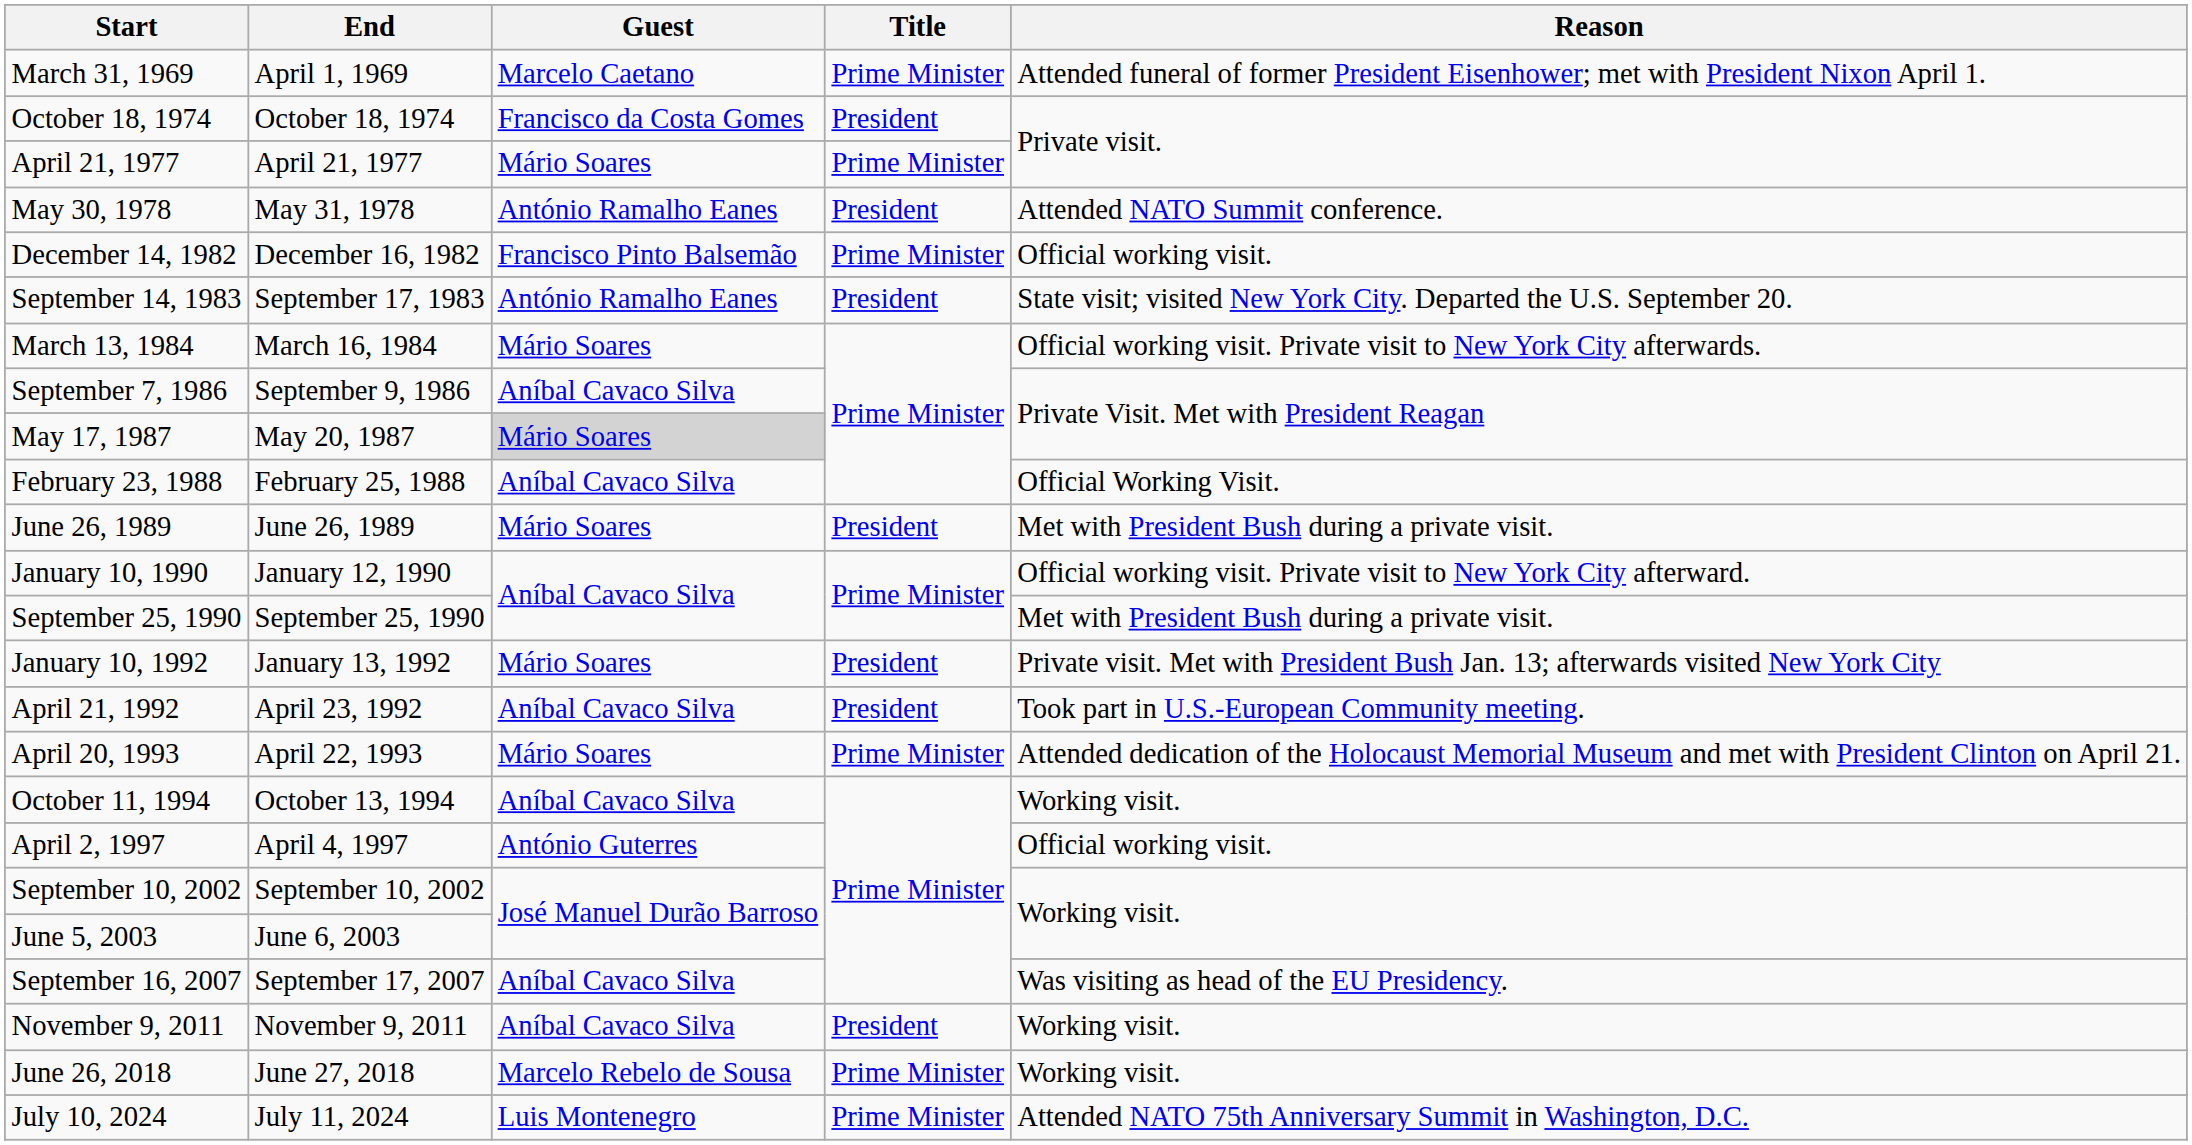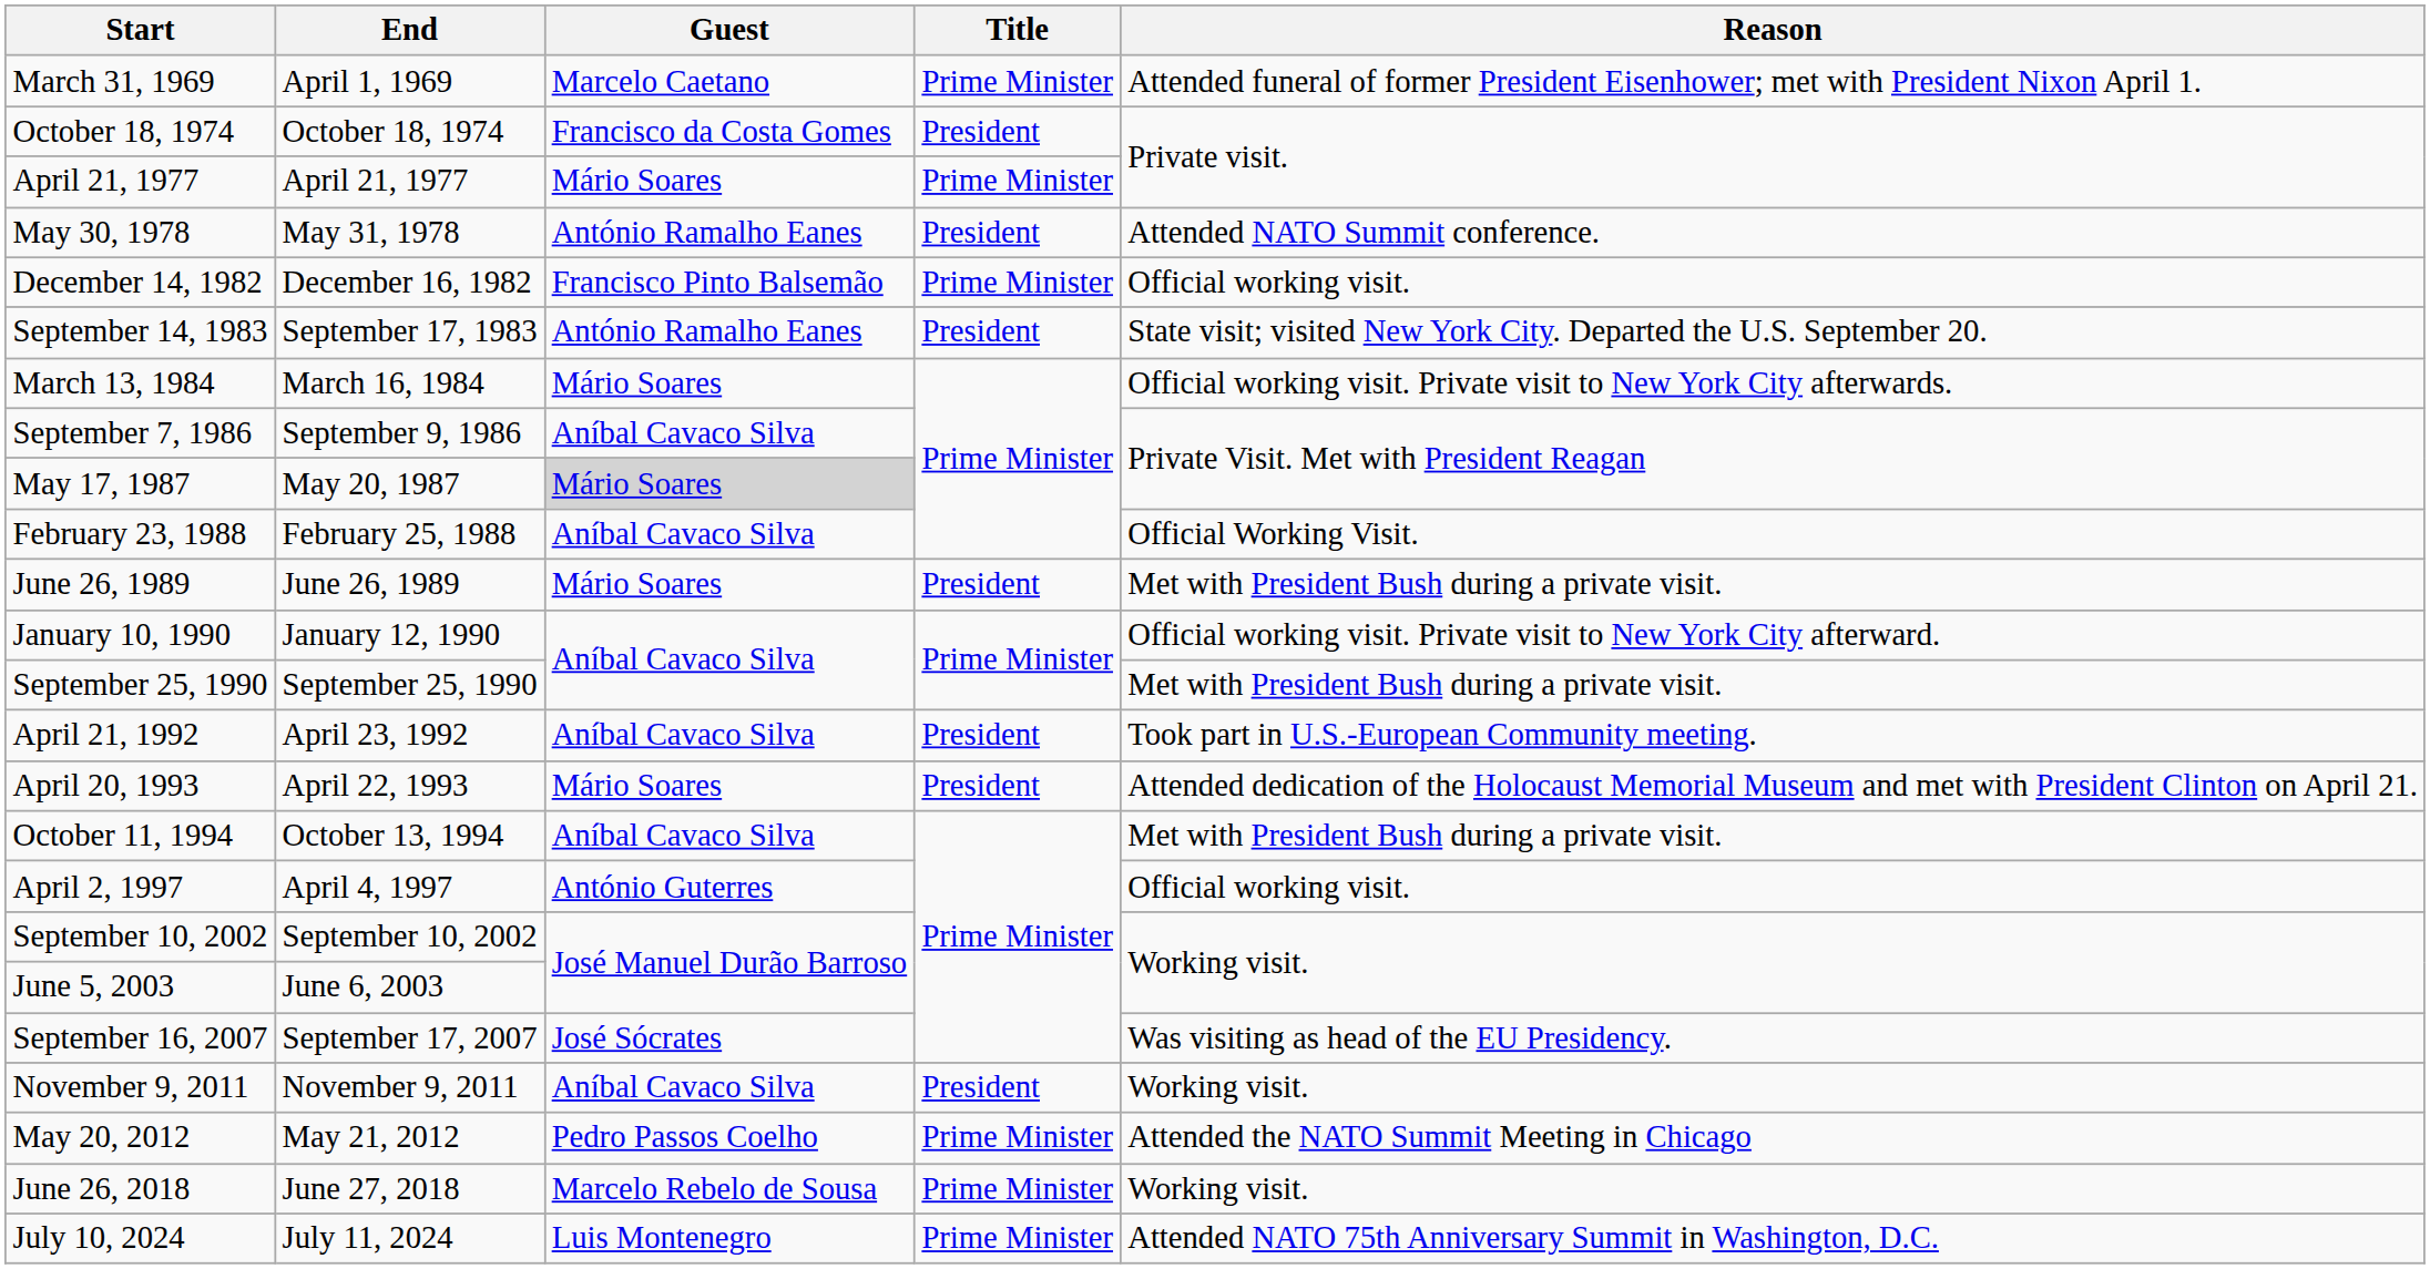- row: January 10, 1992 | January 13, 1992 | Mário Soares | President | Private visit. Met with President Bush Jan. 13; afterwards visited New York City
April 20, 1993 | Title: Prime Minister -> President
October 11, 1994 | Reason: Working visit. -> Met with President Bush during a private visit.
September 16, 2007 | Guest: Aníbal Cavaco Silva -> José Sócrates
+ row: May 20, 2012 | May 21, 2012 | Pedro Passos Coelho | Prime Minister | Attended the NATO Summit Meeting in Chicago
